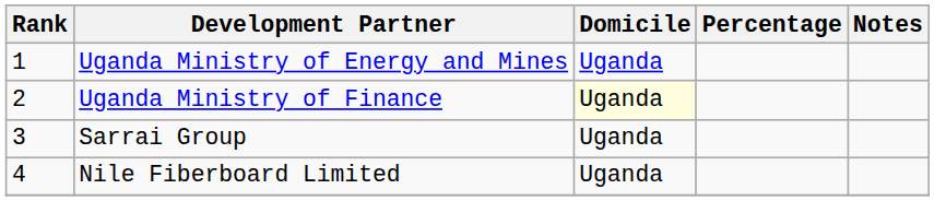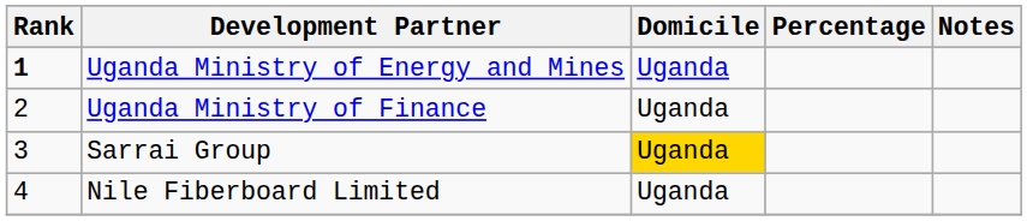Uganda Ministry of Energy and Mines | Rank: normal -> bold
Uganda Ministry of Finance | Domicile: lightyellow background -> no background
Sarrai Group | Domicile: no background -> gold background
